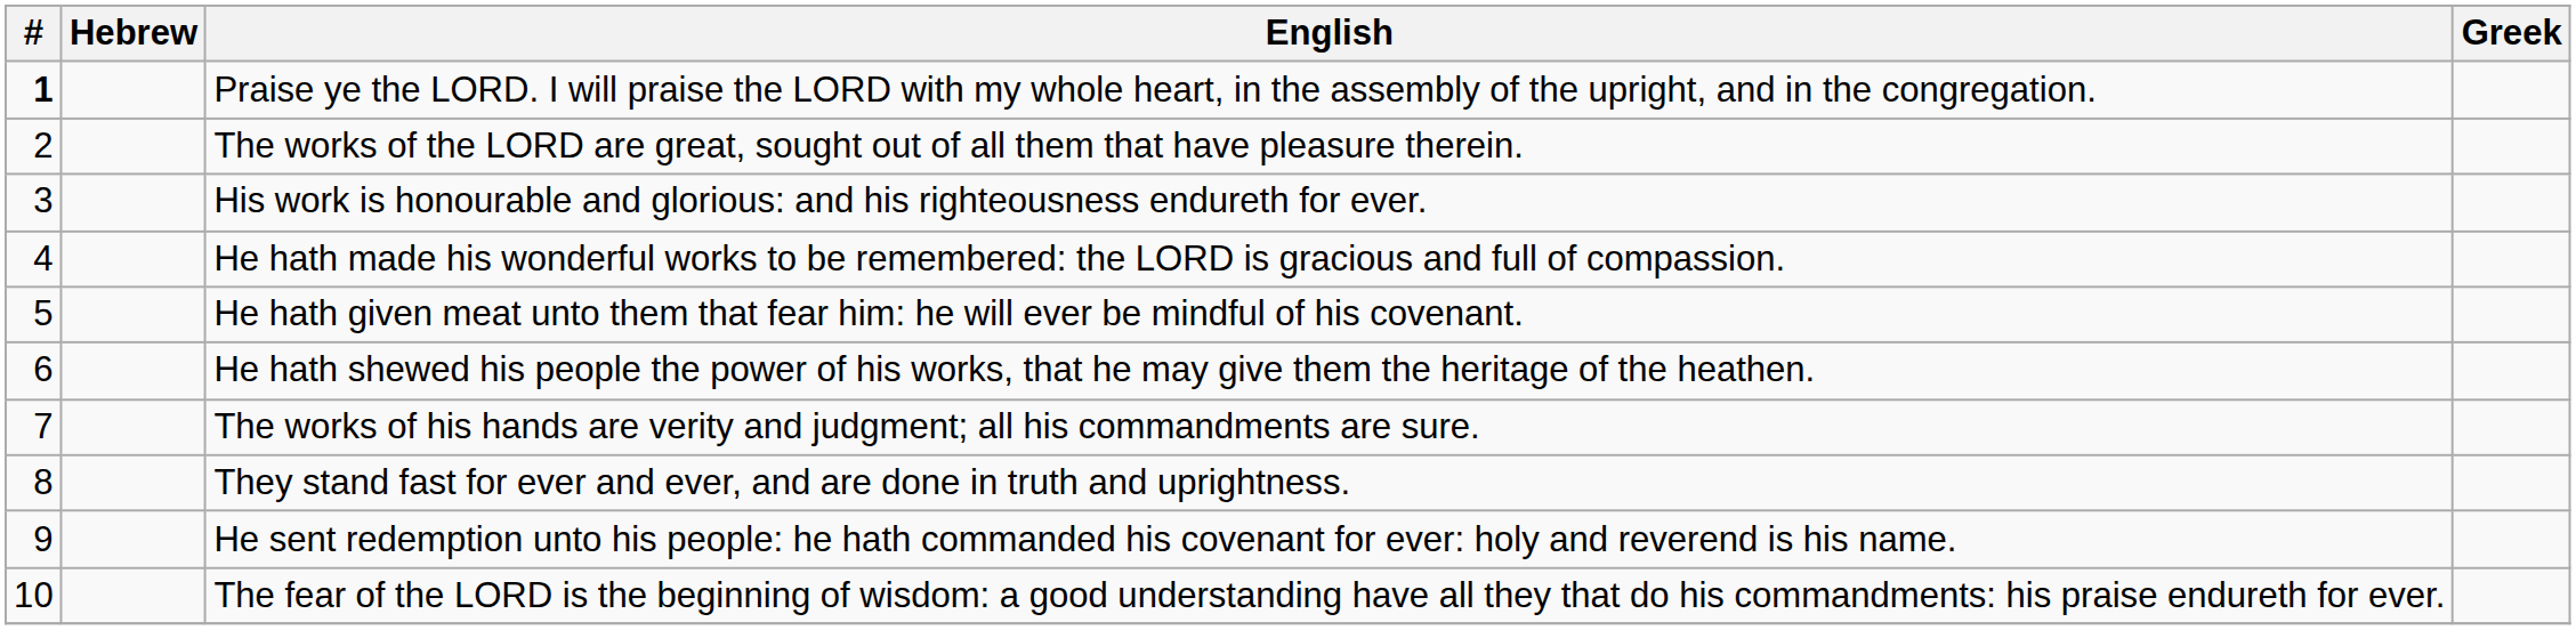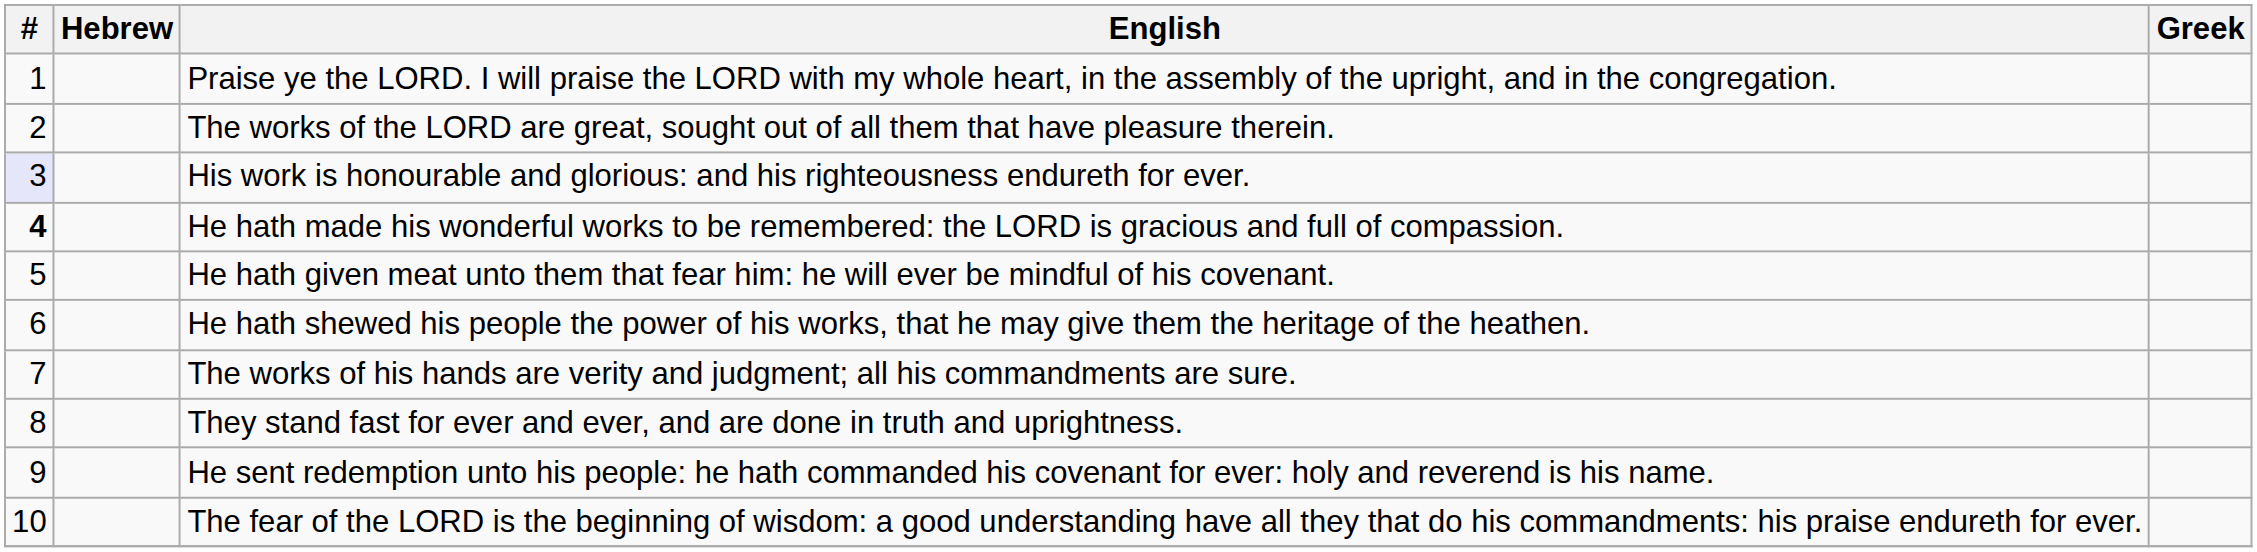row 2 | #: bold -> normal
row 4 | #: no background -> lavender background
row 5 | #: normal -> bold
